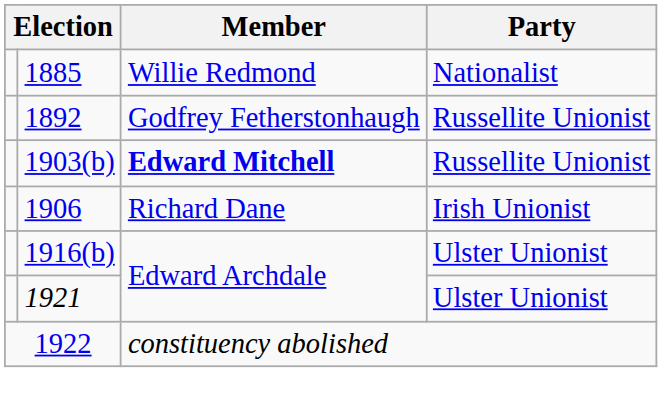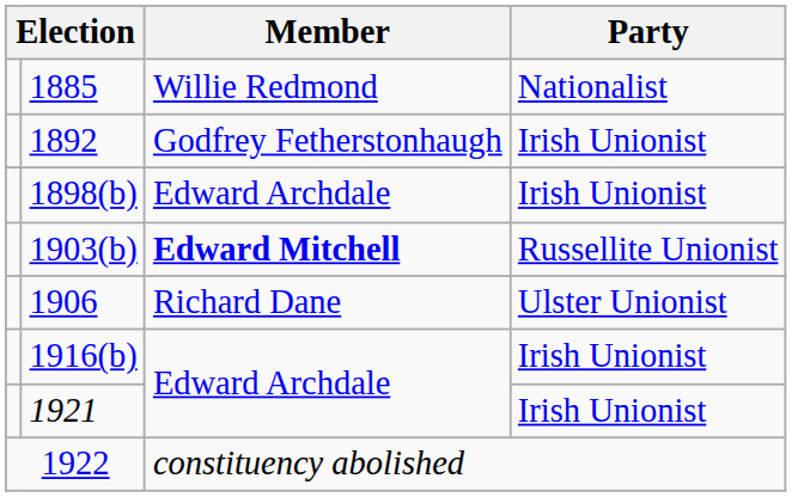1892 | Party: Russellite Unionist -> Irish Unionist
+ row: 1898(b) | Edward Archdale | Irish Unionist
1906 | Party: Irish Unionist -> Ulster Unionist
1916(b) | Party: Ulster Unionist -> Irish Unionist
1921 | Party: Ulster Unionist -> Irish Unionist
